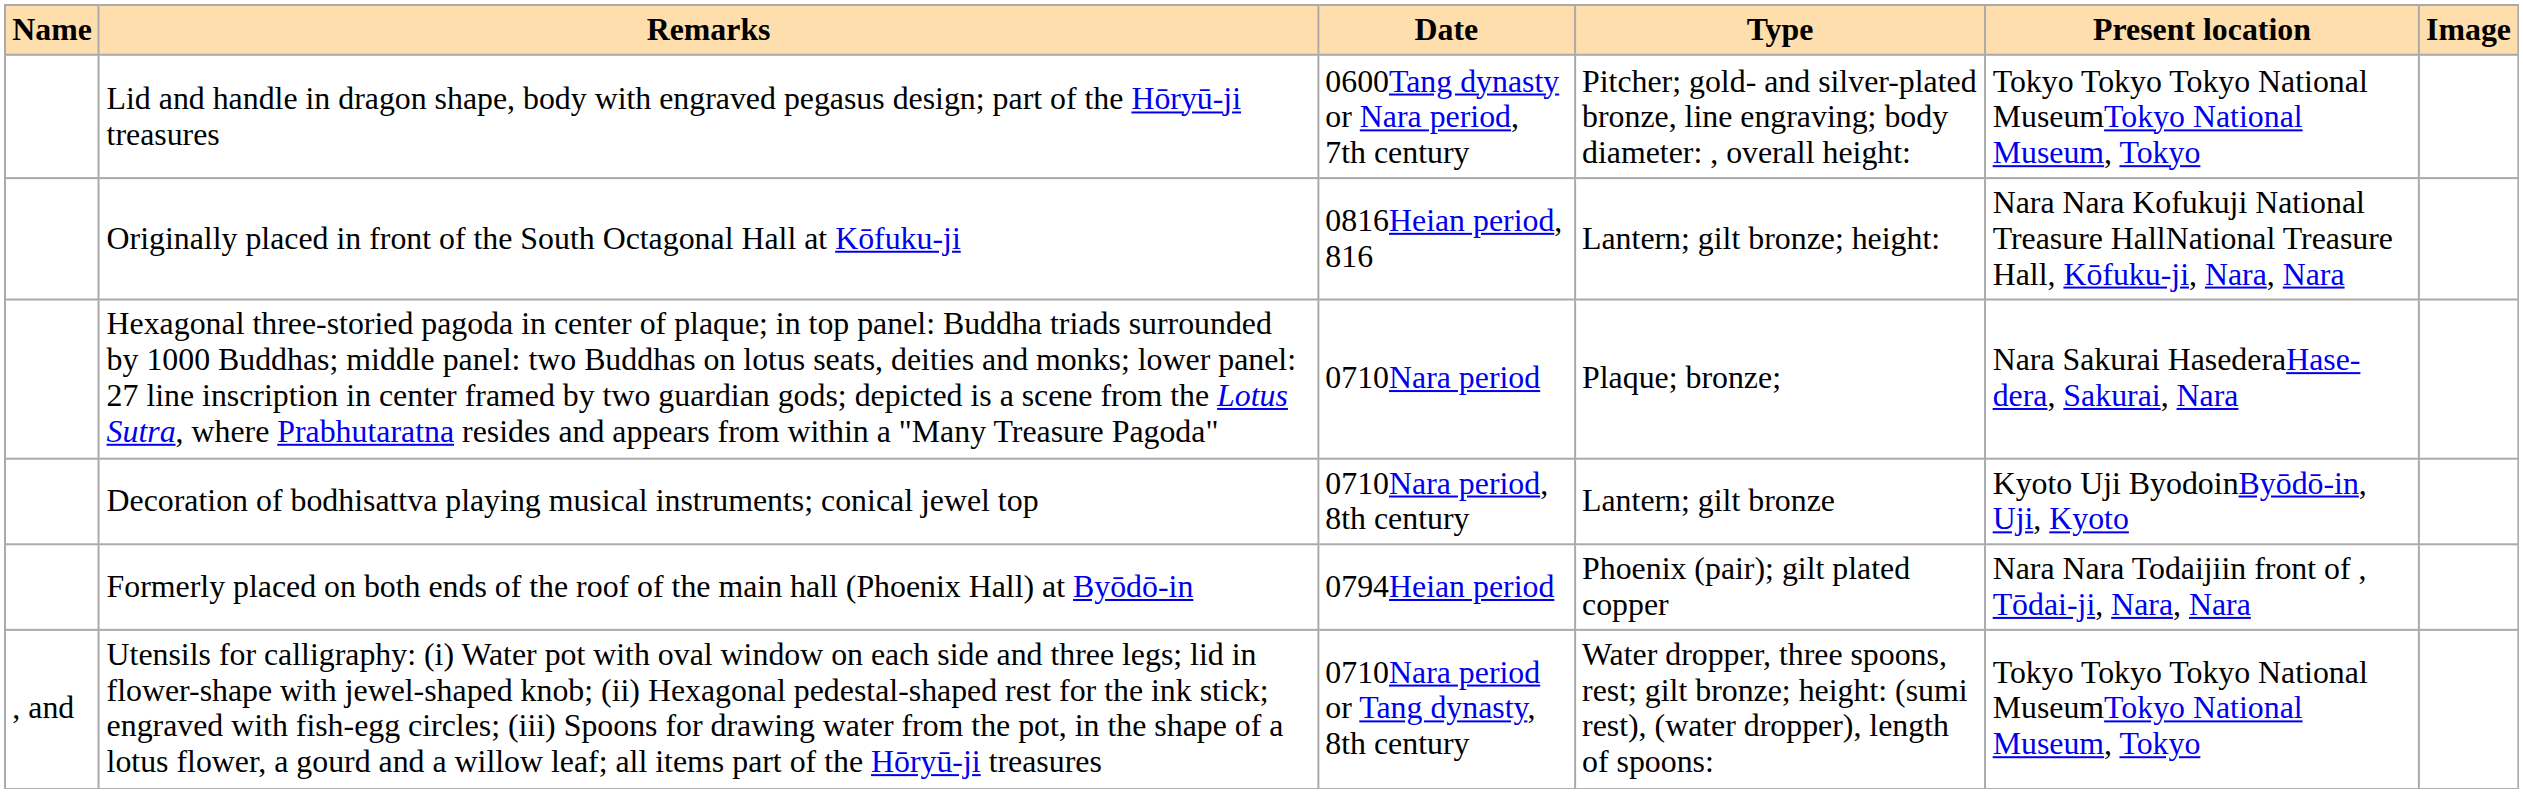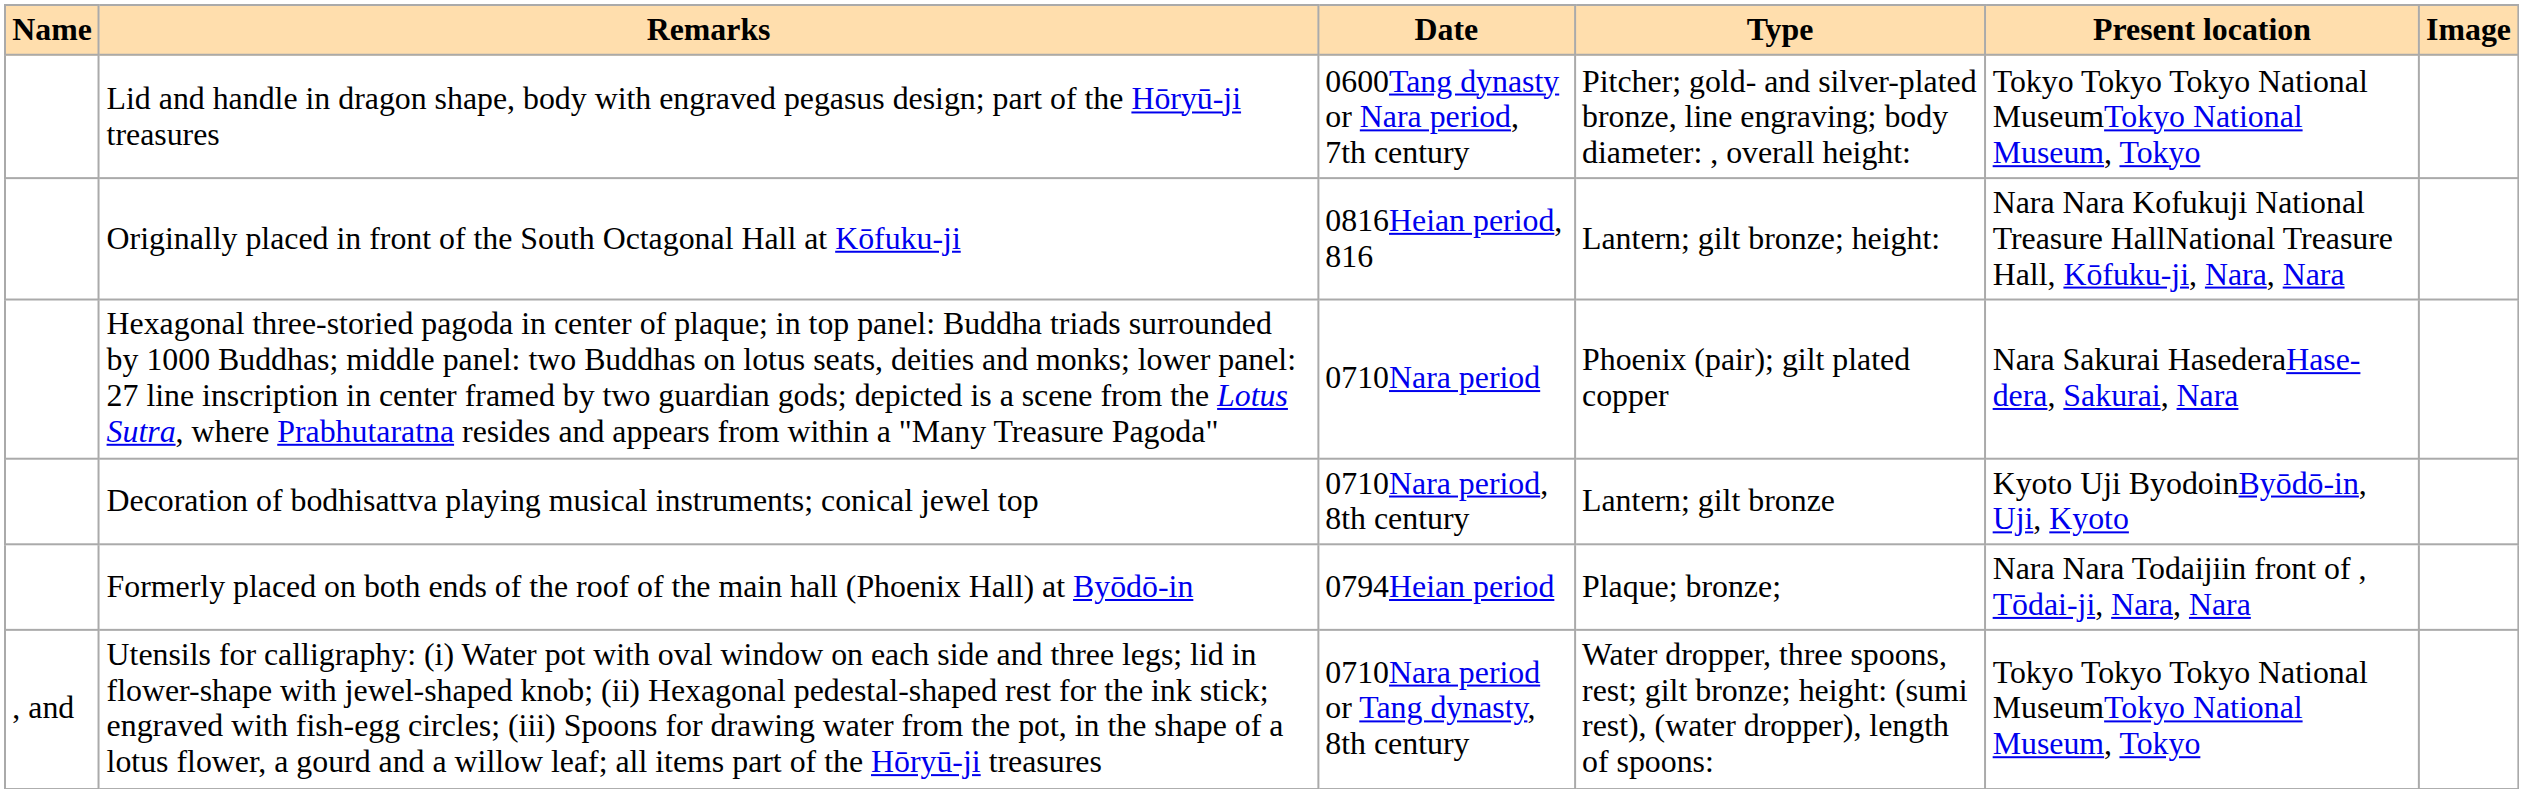row 4 | Type: Plaque; bronze; -> Phoenix (pair); gilt plated copper
row 6 | Type: Phoenix (pair); gilt plated copper -> Plaque; bronze;
